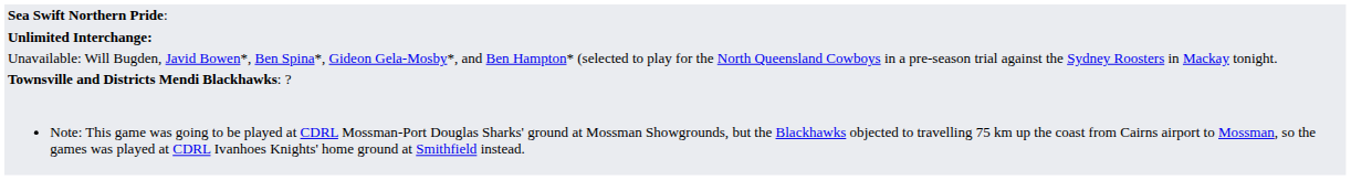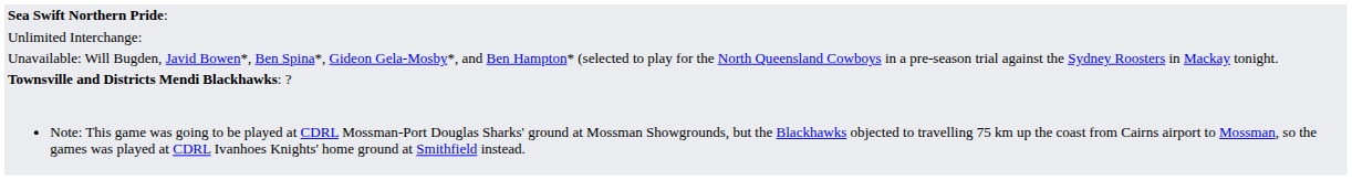row 2 | column 1: bold -> normal
